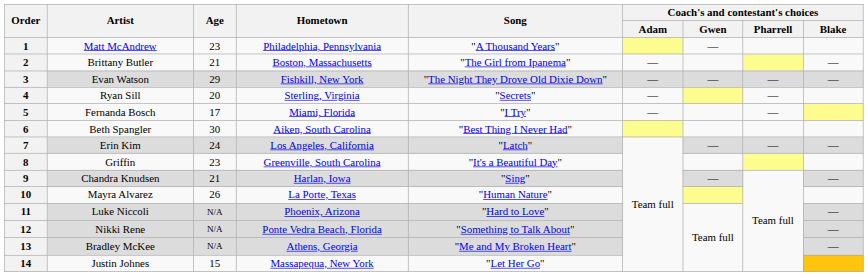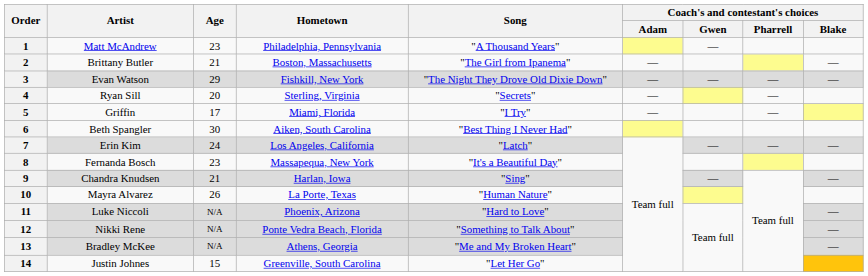5 | Artist: Fernanda Bosch -> Griffin
8 | Artist: Griffin -> Fernanda Bosch
8 | Hometown: Greenville, South Carolina -> Massapequa, New York
14 | Hometown: Massapequa, New York -> Greenville, South Carolina
